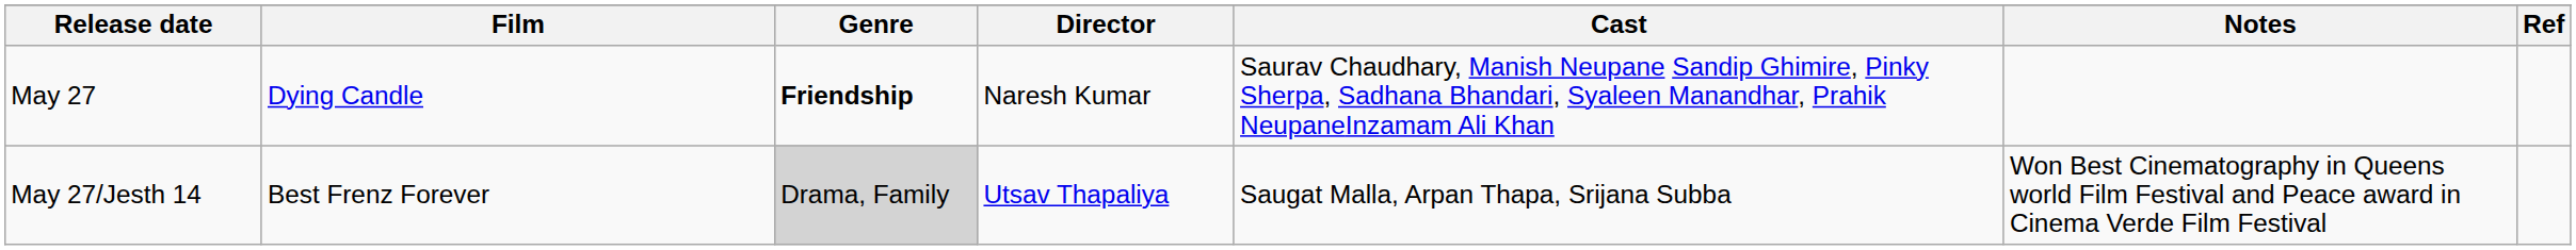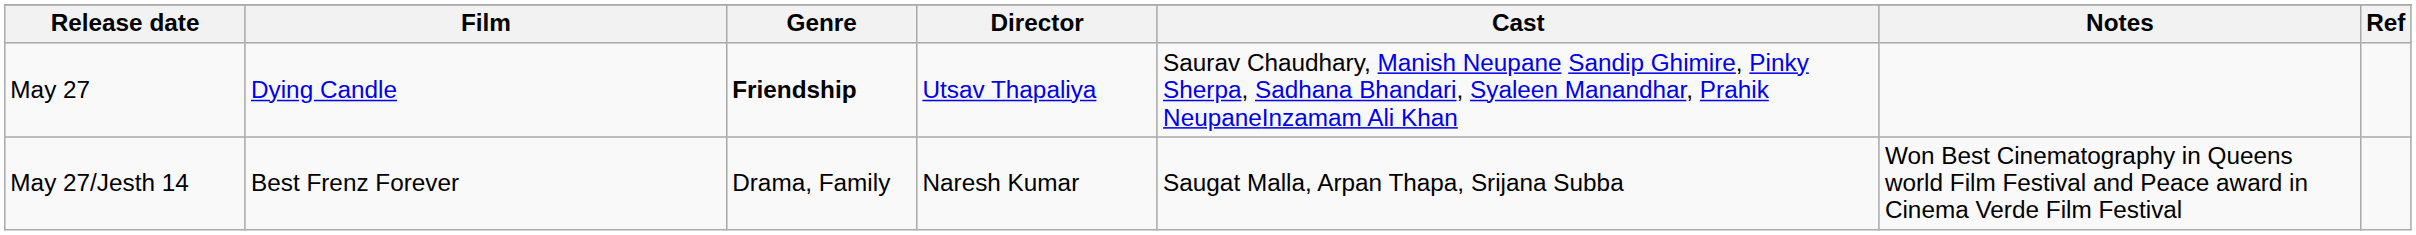May 27 | Director: Naresh Kumar -> Utsav Thapaliya
May 27/Jesth 14 | Genre: lightgrey background -> no background
May 27/Jesth 14 | Director: Utsav Thapaliya -> Naresh Kumar
